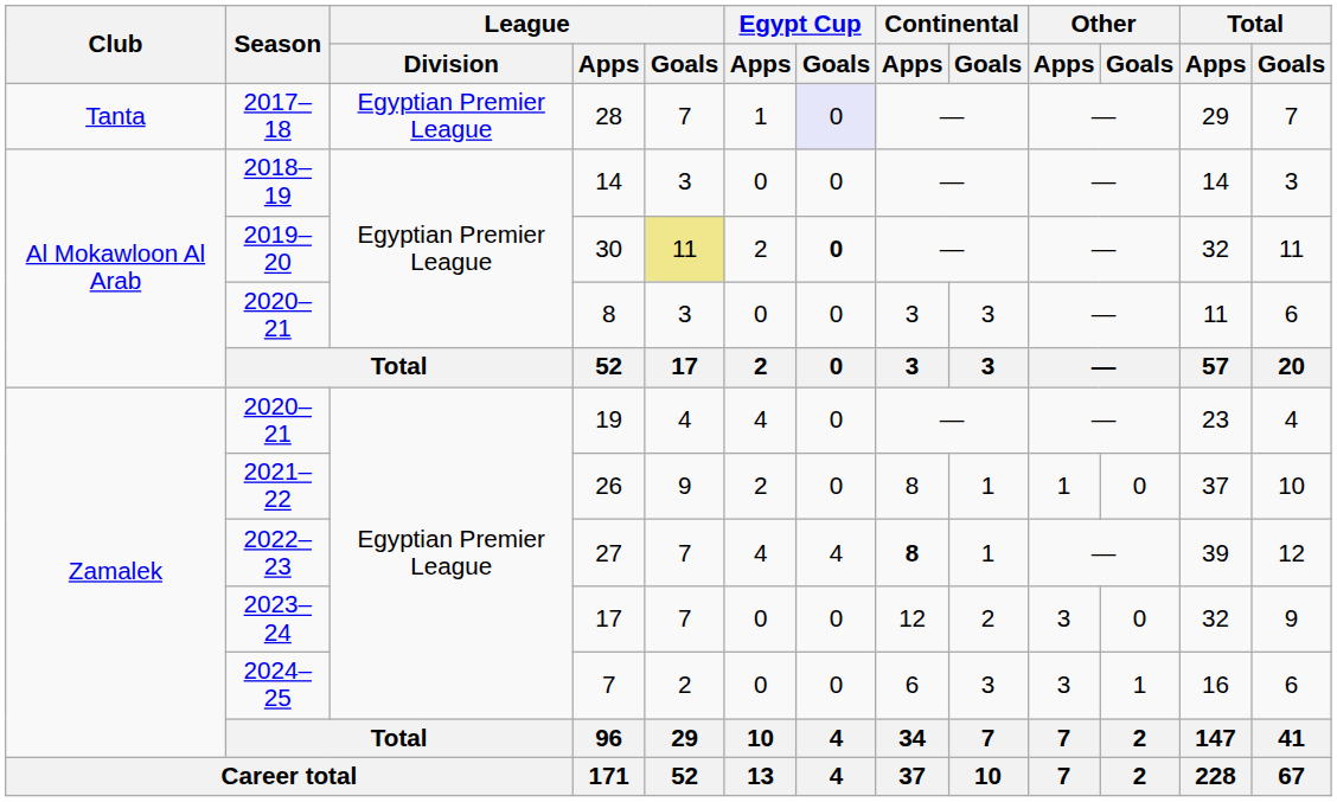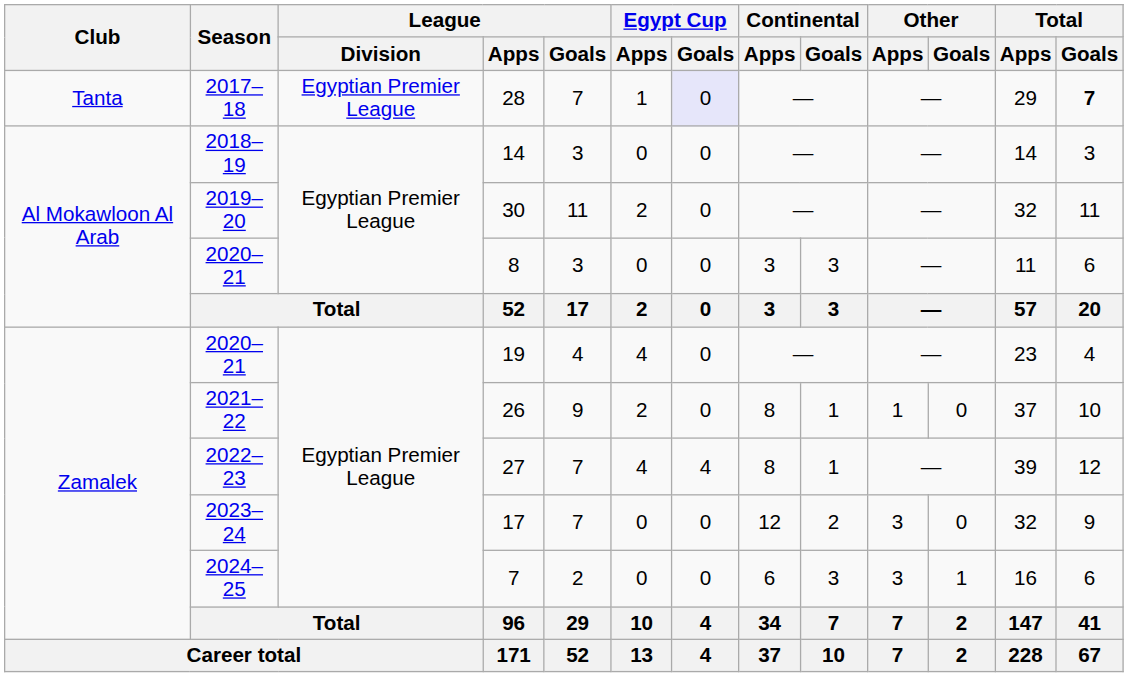28 | Total / Goals: normal -> bold
30 | League / Goals: khaki background -> no background
30 | Egypt Cup / Goals: bold -> normal
27 | Continental / Apps: bold -> normal
